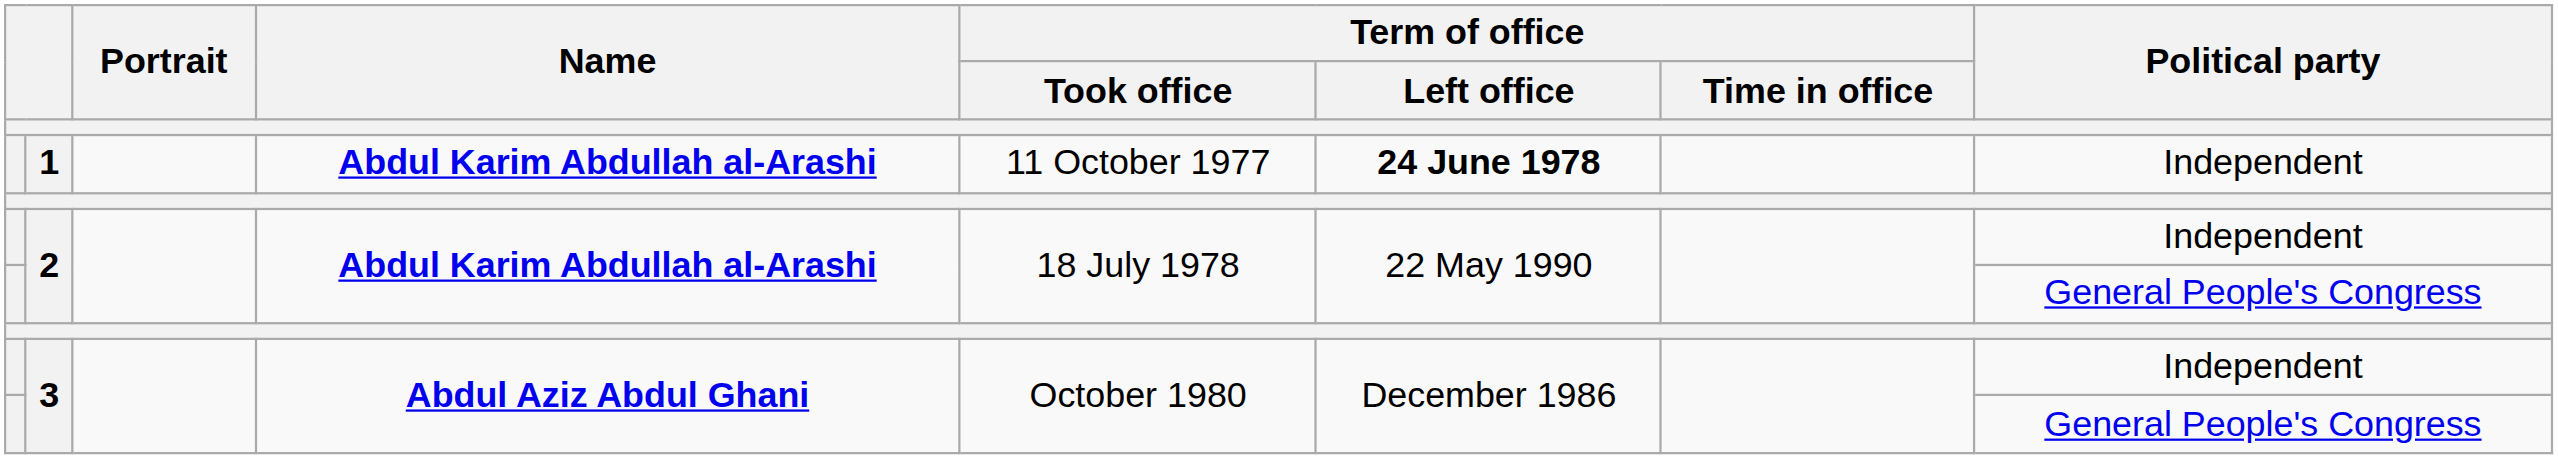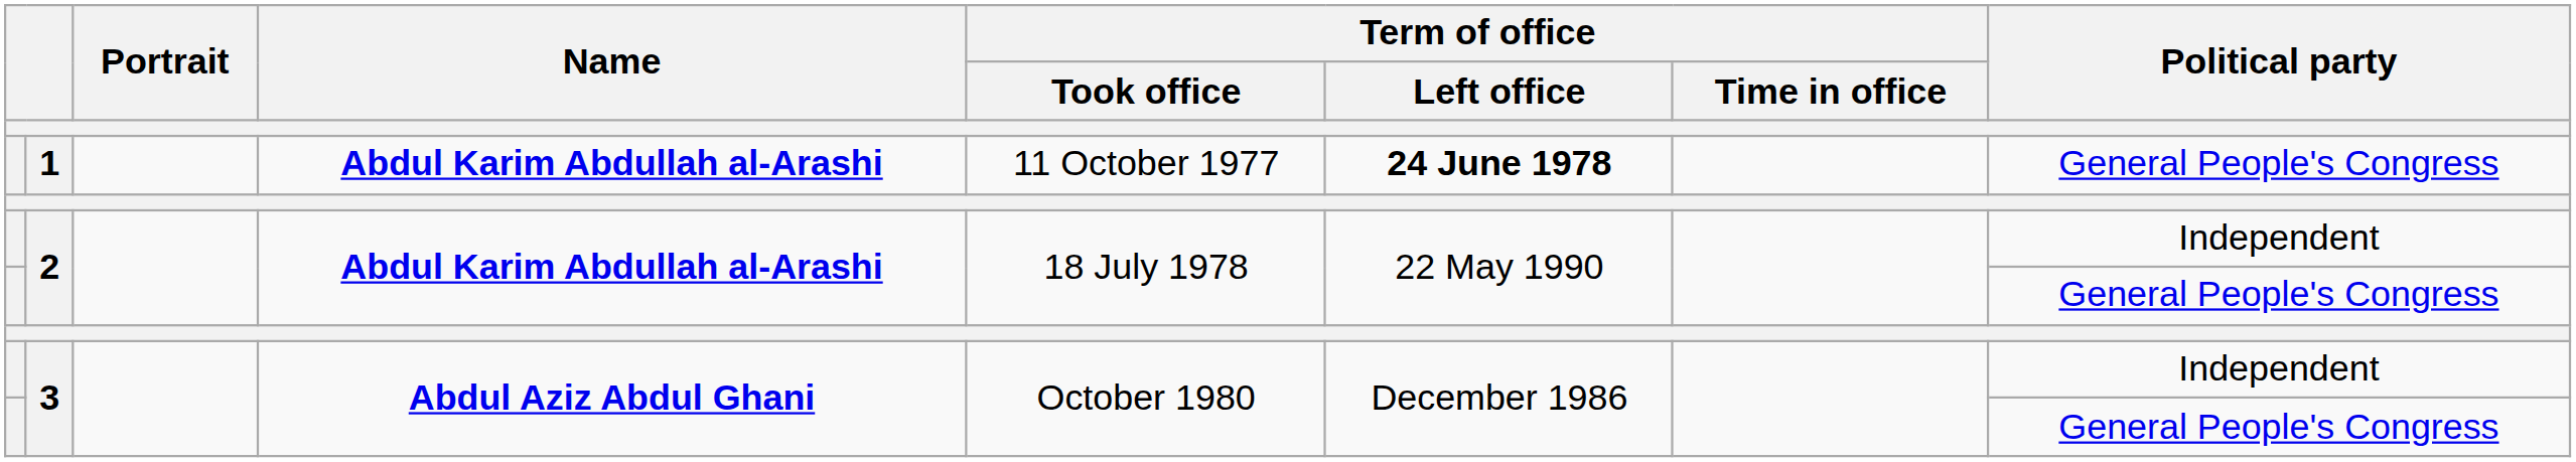1 | Political party: Independent -> General People's Congress
